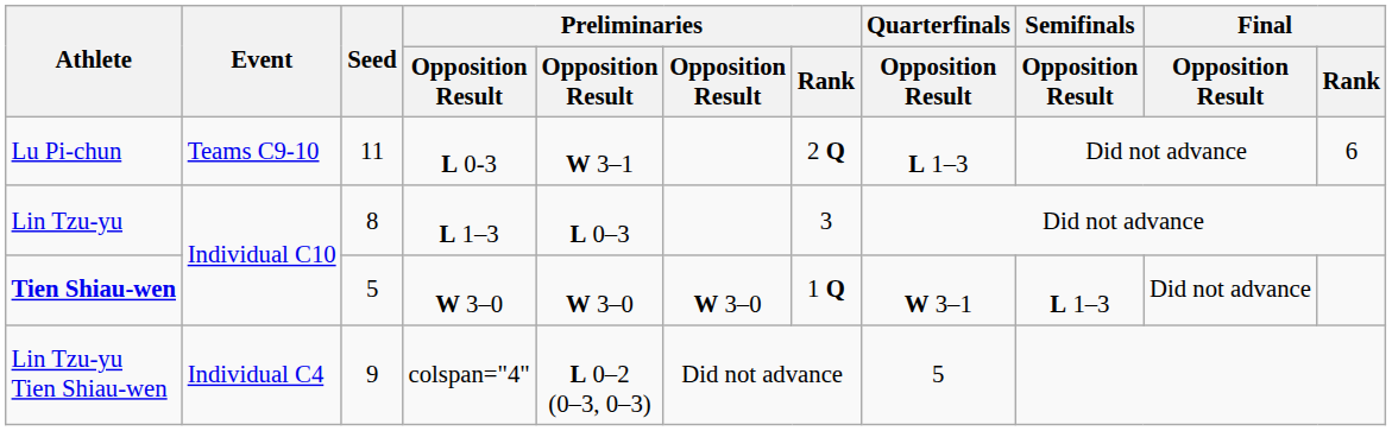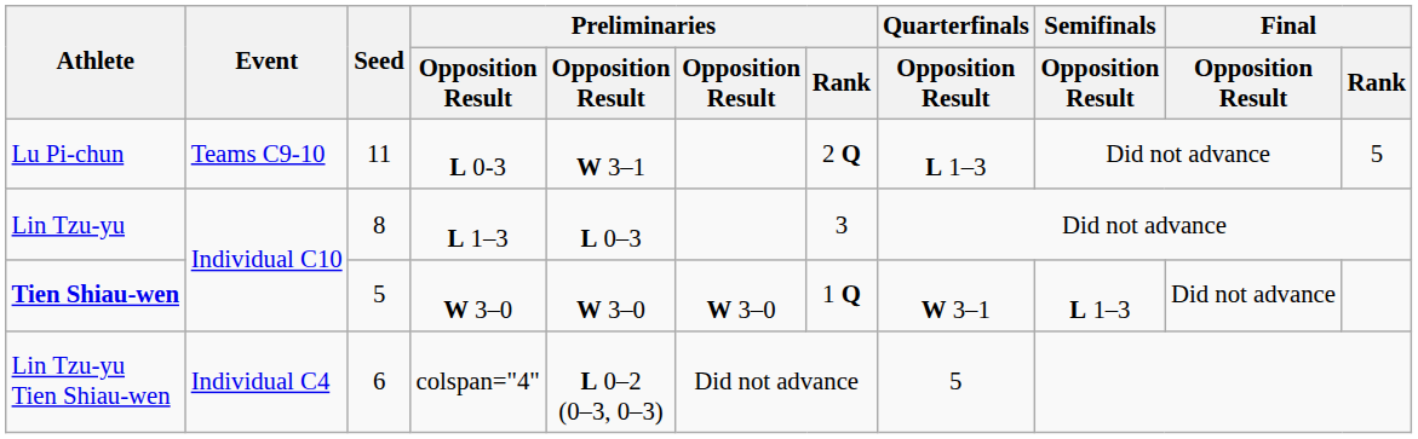Lu Pi-chun | Final / Rank: 6 -> 5
Lin Tzu-yu Tien Shiau-wen | Seed: 9 -> 6
